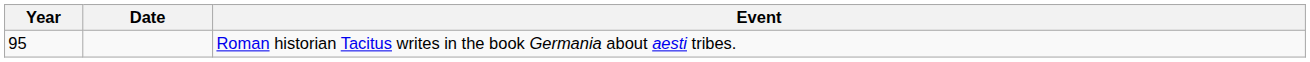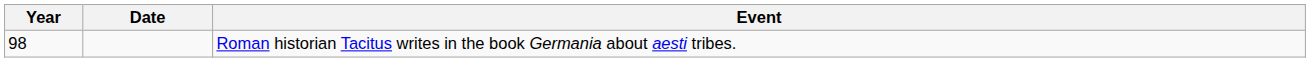row 2 | Year: 95 -> 98
